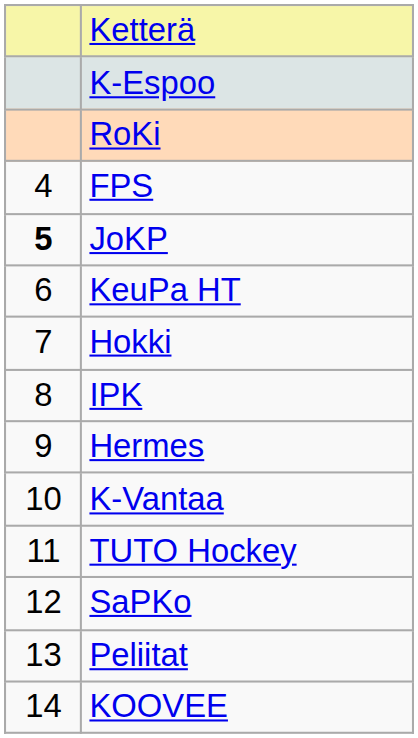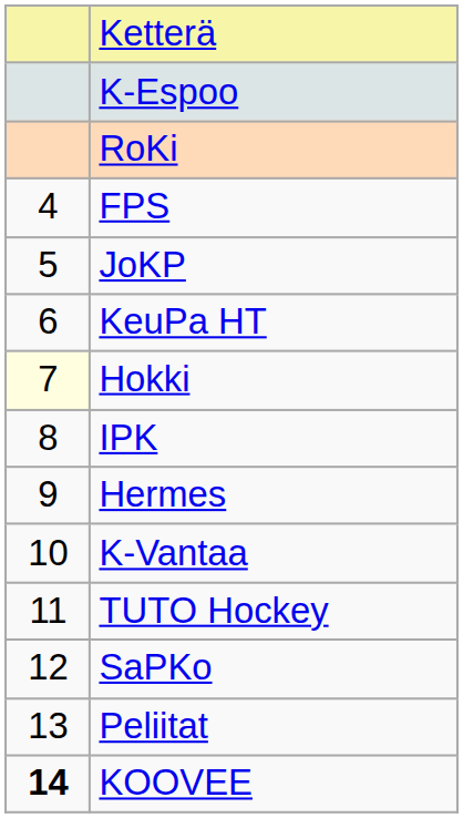JoKP | column 1: bold -> normal
Hokki | column 1: no background -> lightyellow background
KOOVEE | column 1: normal -> bold
